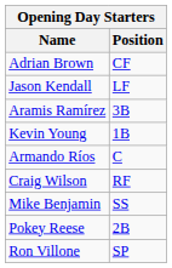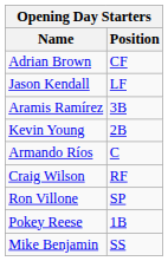Kevin Young | Position: 1B -> 2B
rows swapped: Mike Benjamin <-> Ron Villone
Pokey Reese | Position: 2B -> 1B
